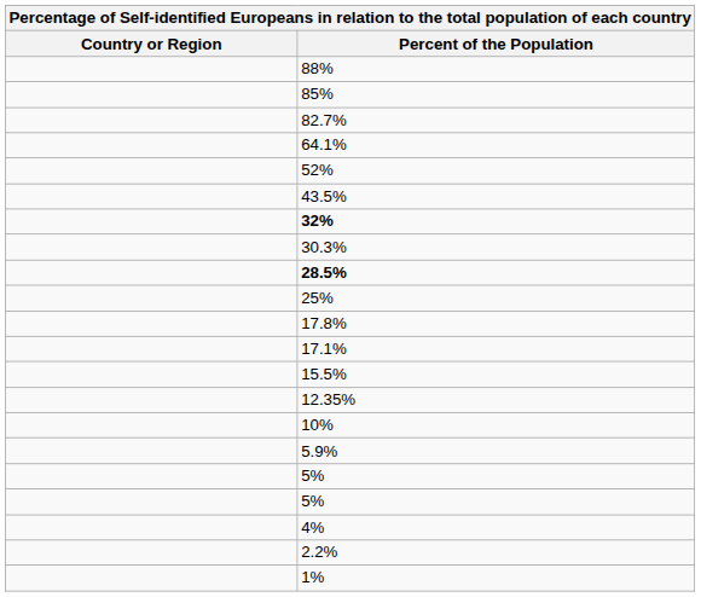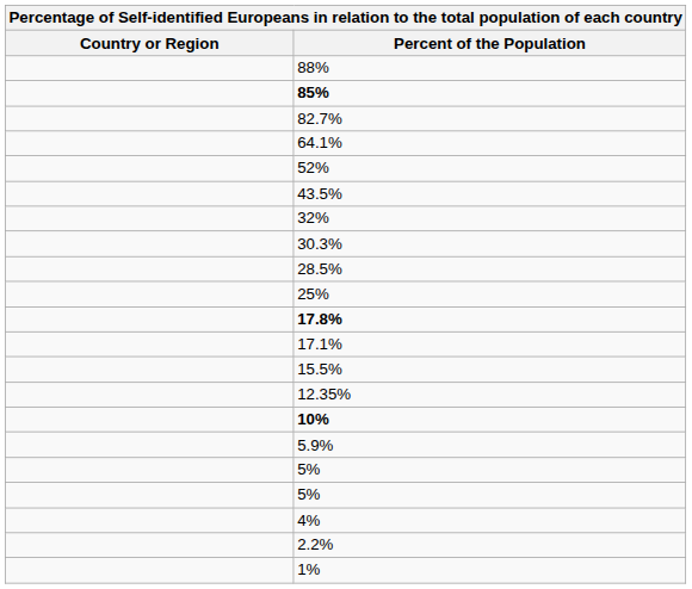85% | Percent of the Population: normal -> bold
32% | Percent of the Population: bold -> normal
28.5% | Percent of the Population: bold -> normal
17.8% | Percent of the Population: normal -> bold
10% | Percent of the Population: normal -> bold
